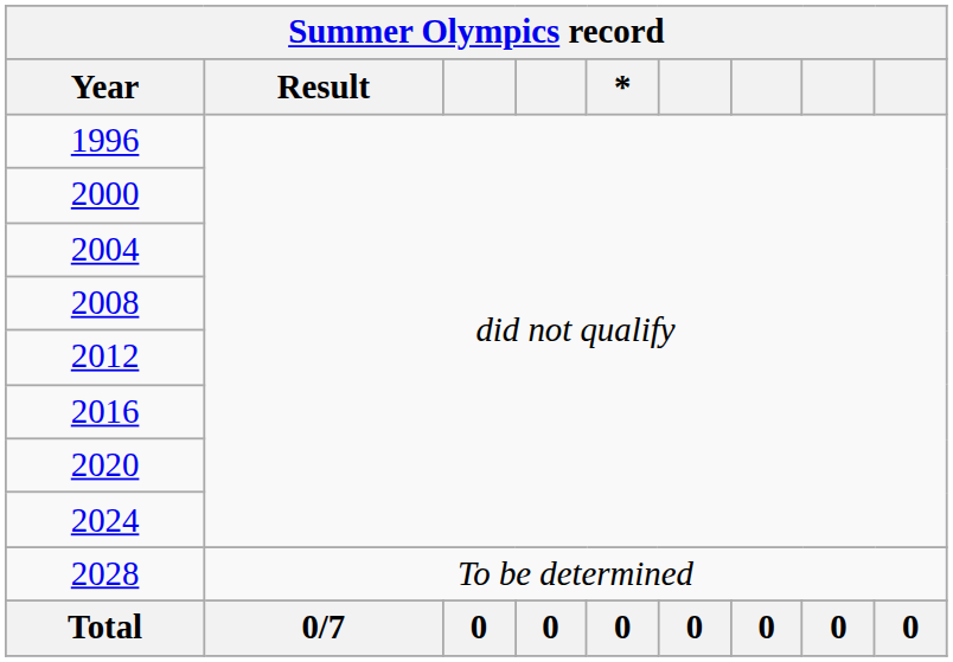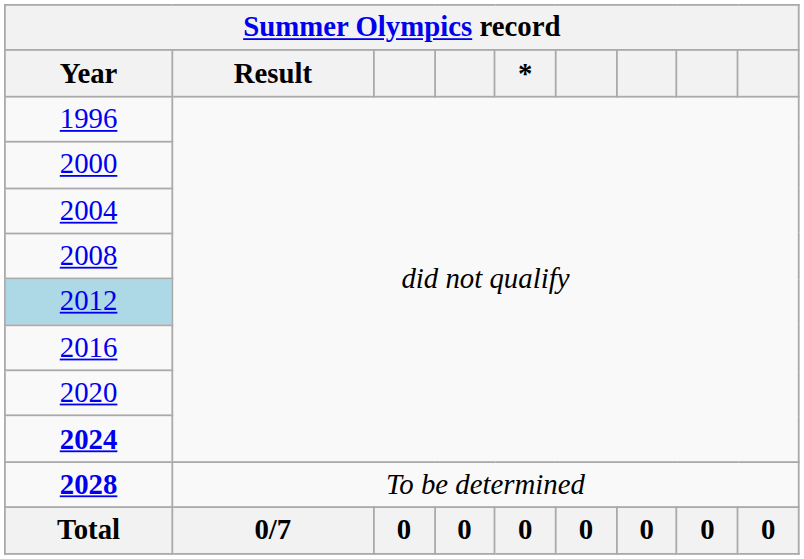2012 | Year: no background -> lightblue background
2024 | Year: normal -> bold
2028 | Year: normal -> bold
